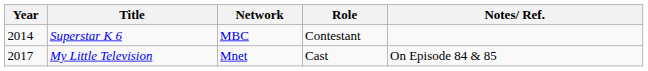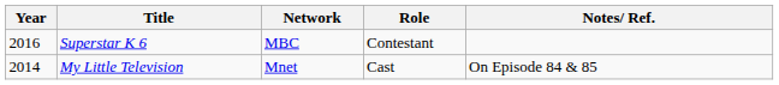Superstar K 6 | Year: 2014 -> 2016
My Little Television | Year: 2017 -> 2014
